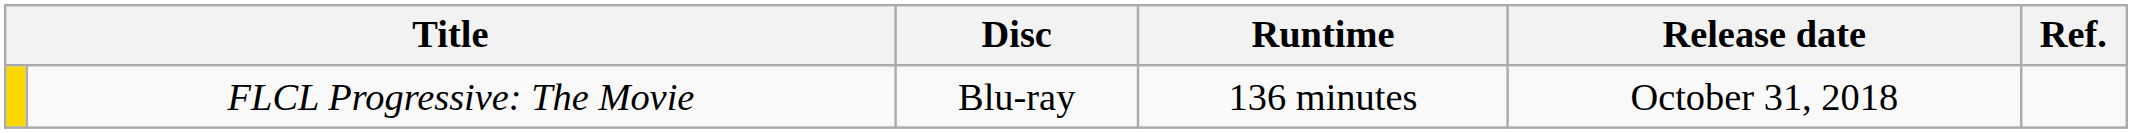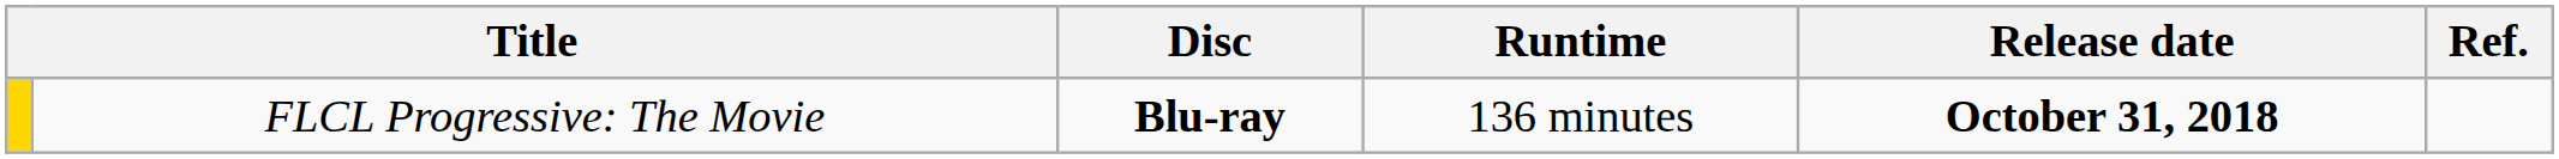FLCL Progressive: The Movie | Disc: normal -> bold
FLCL Progressive: The Movie | Release date: normal -> bold
